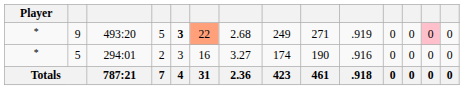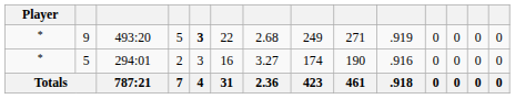9 | column 6: lightsalmon background -> no background
9 | column 13: pink background -> no background
